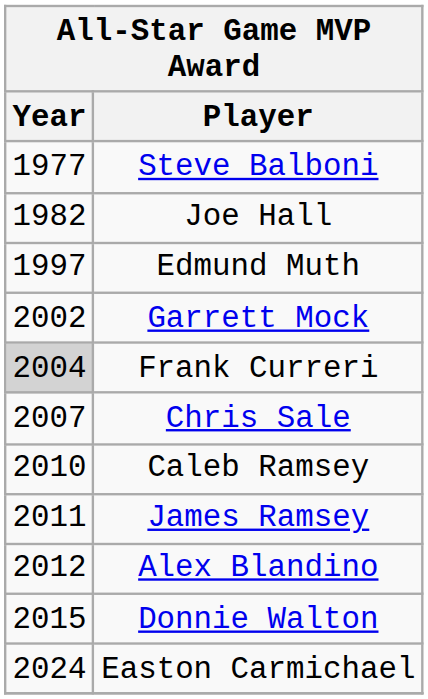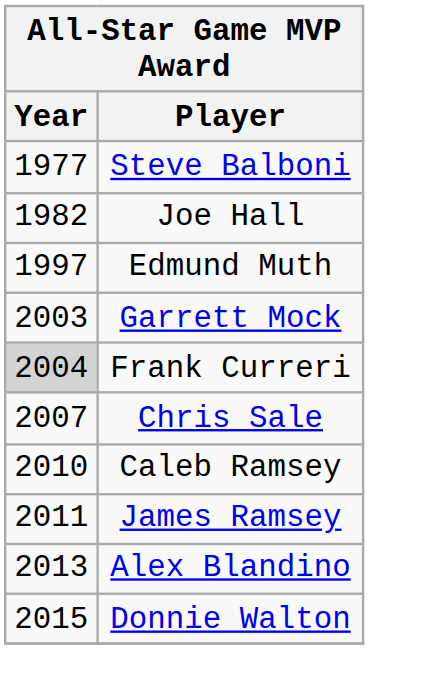Garrett Mock | Year: 2002 -> 2003
Alex Blandino | Year: 2012 -> 2013
- row: 2024 | Easton Carmichael
